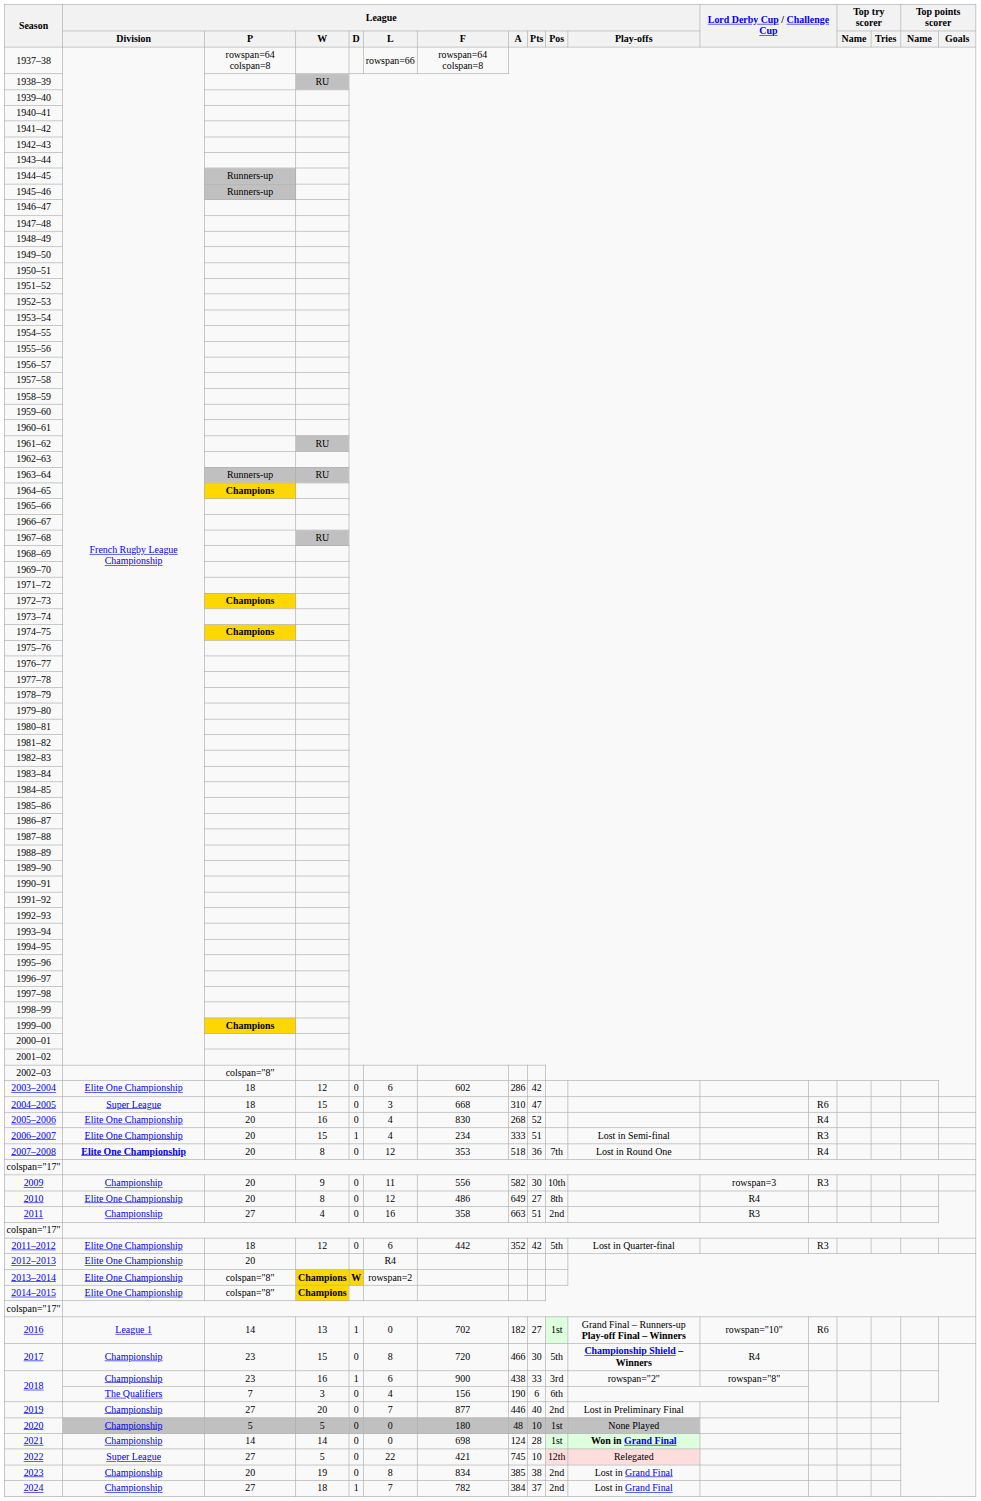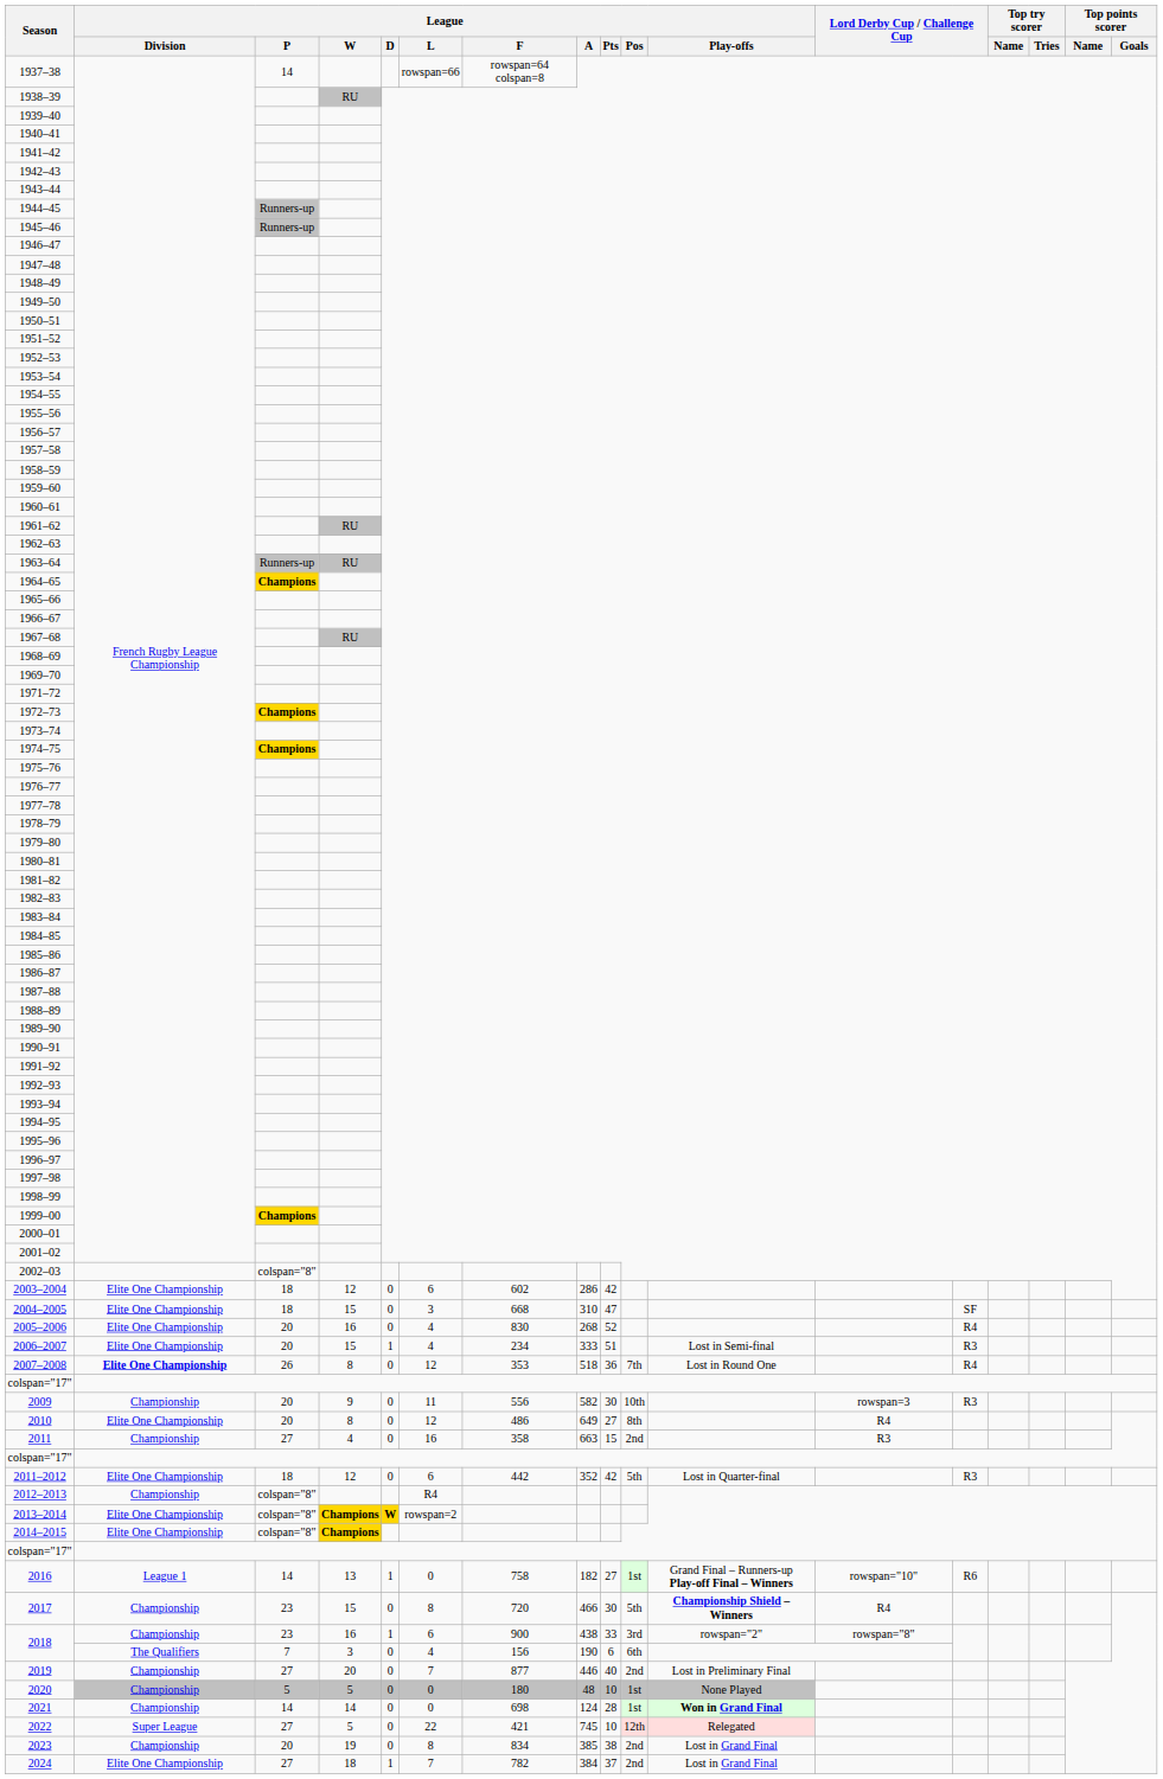1937–38 | League / P: rowspan=64 colspan=8 -> 14
2004–2005 | League / Division: Super League -> Elite One Championship
2004–2005 | column 13: R6 -> SF
2007–2008 | League / P: 20 -> 26
2011 | League / Pts: 51 -> 15
2012–2013 | League / Division: Elite One Championship -> Championship
2012–2013 | League / P: 20 -> colspan="8"
2016 | League / F: 702 -> 758
2024 | League / Division: Championship -> Elite One Championship
